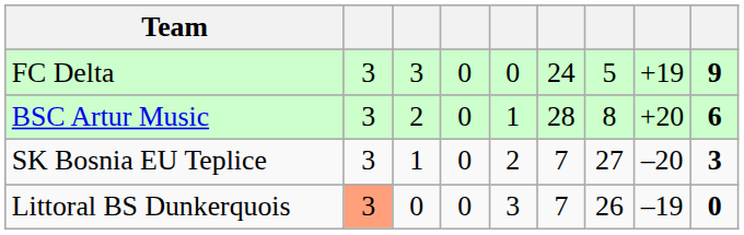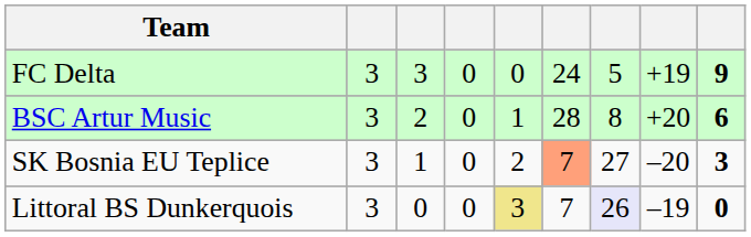SK Bosnia EU Teplice | column 6: no background -> lightsalmon background
Littoral BS Dunkerquois | column 2: lightsalmon background -> no background
Littoral BS Dunkerquois | column 5: no background -> khaki background
Littoral BS Dunkerquois | column 7: no background -> lavender background
